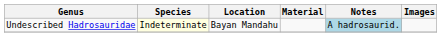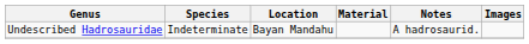Undescribed Hadrosauridae | Species: lightyellow background -> no background
Undescribed Hadrosauridae | Notes: lightblue background -> no background
